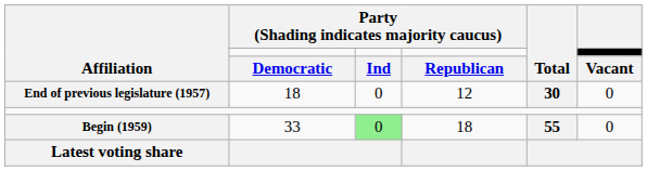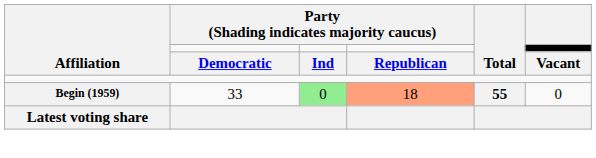- row: End of previous legislature (1957) | 18 | 0 | 12 | 30 | 0
Begin (1959) | column 4: no background -> lightsalmon background
